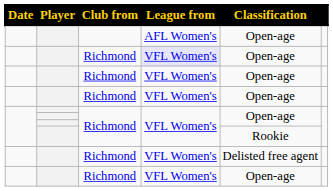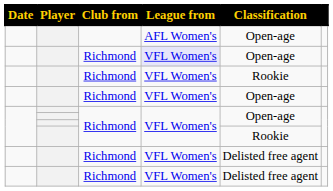row 4 | Classification: Open-age -> Rookie
row 11 | Classification: Open-age -> Delisted free agent
